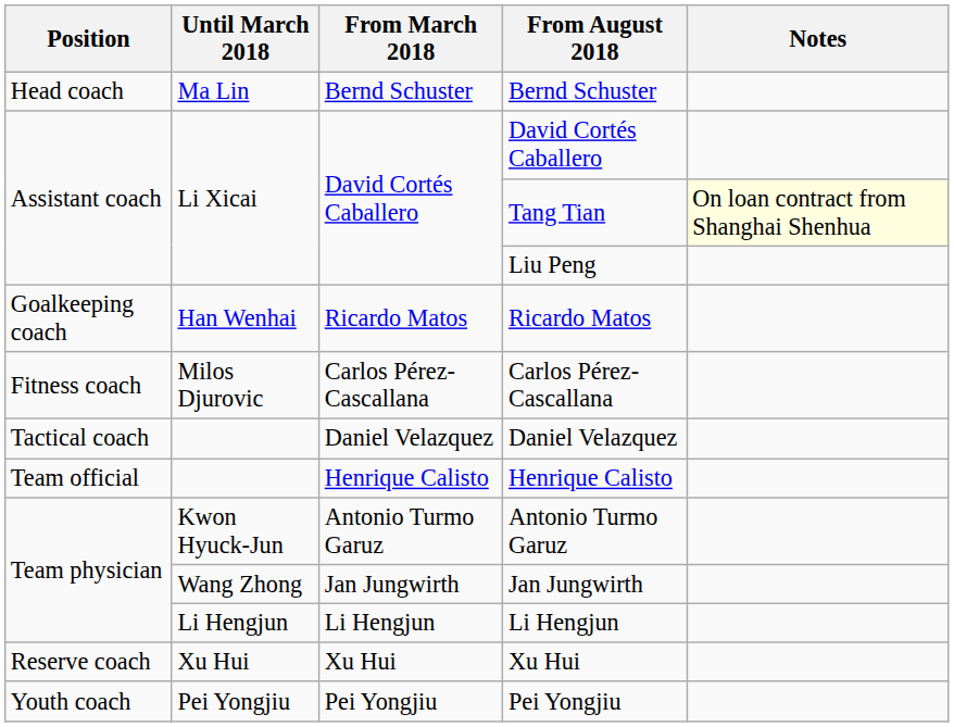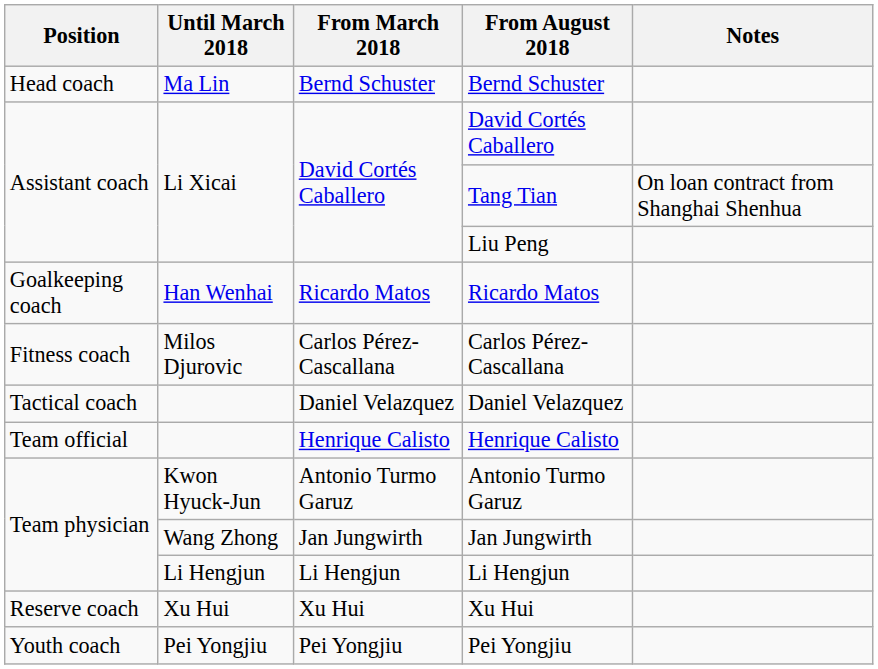Tang Tian | Notes: lightyellow background -> no background
